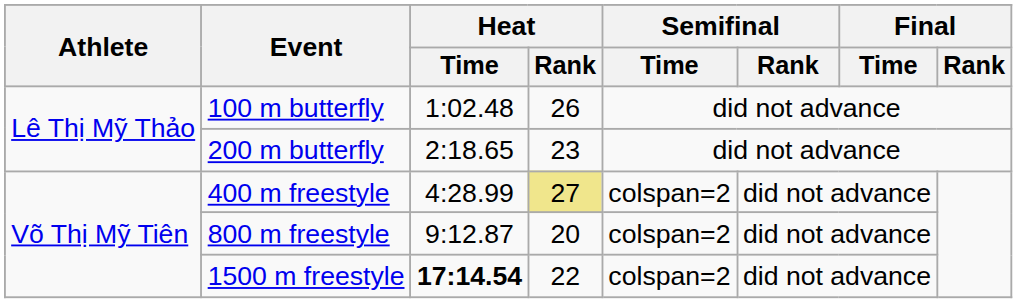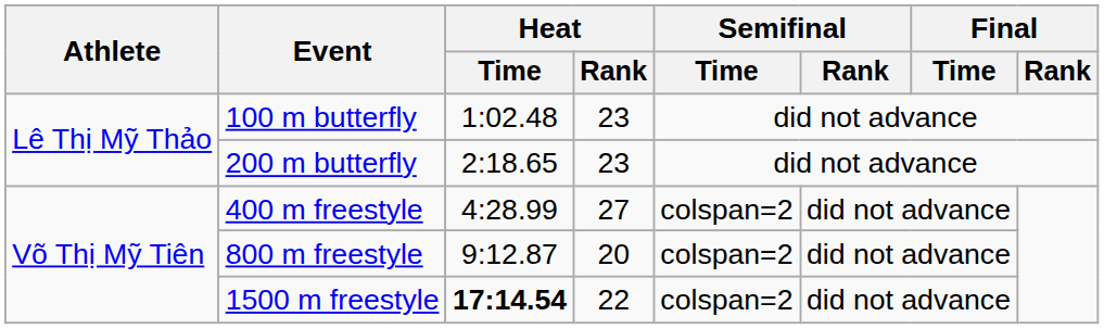100 m butterfly | Heat / Rank: 26 -> 23
400 m freestyle | Heat / Rank: khaki background -> no background
